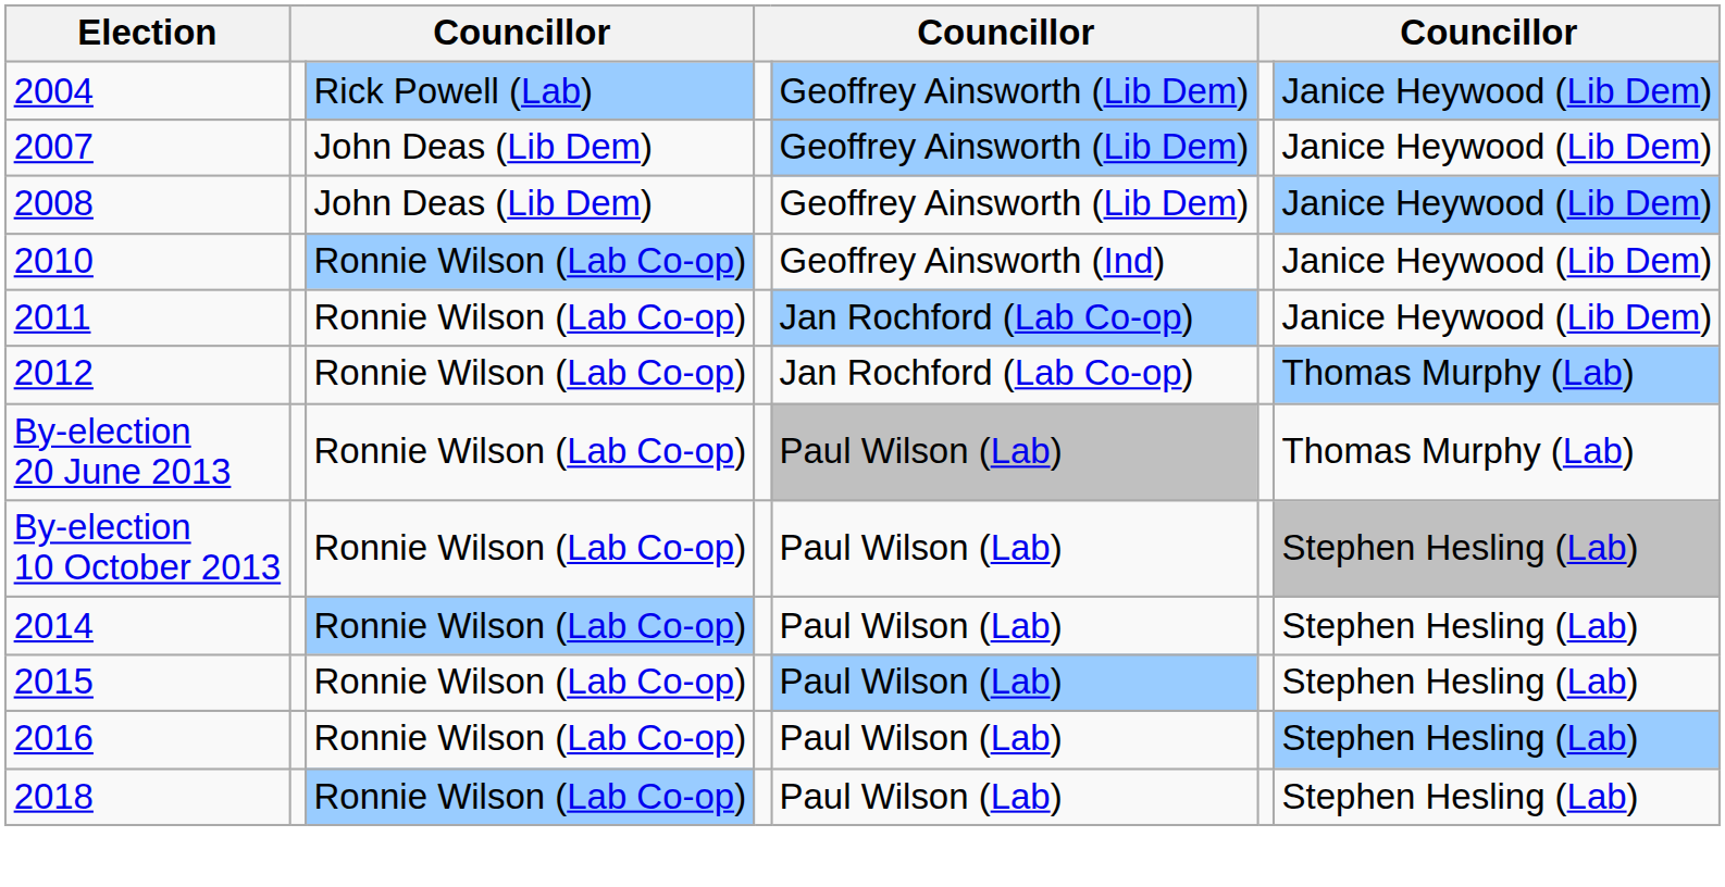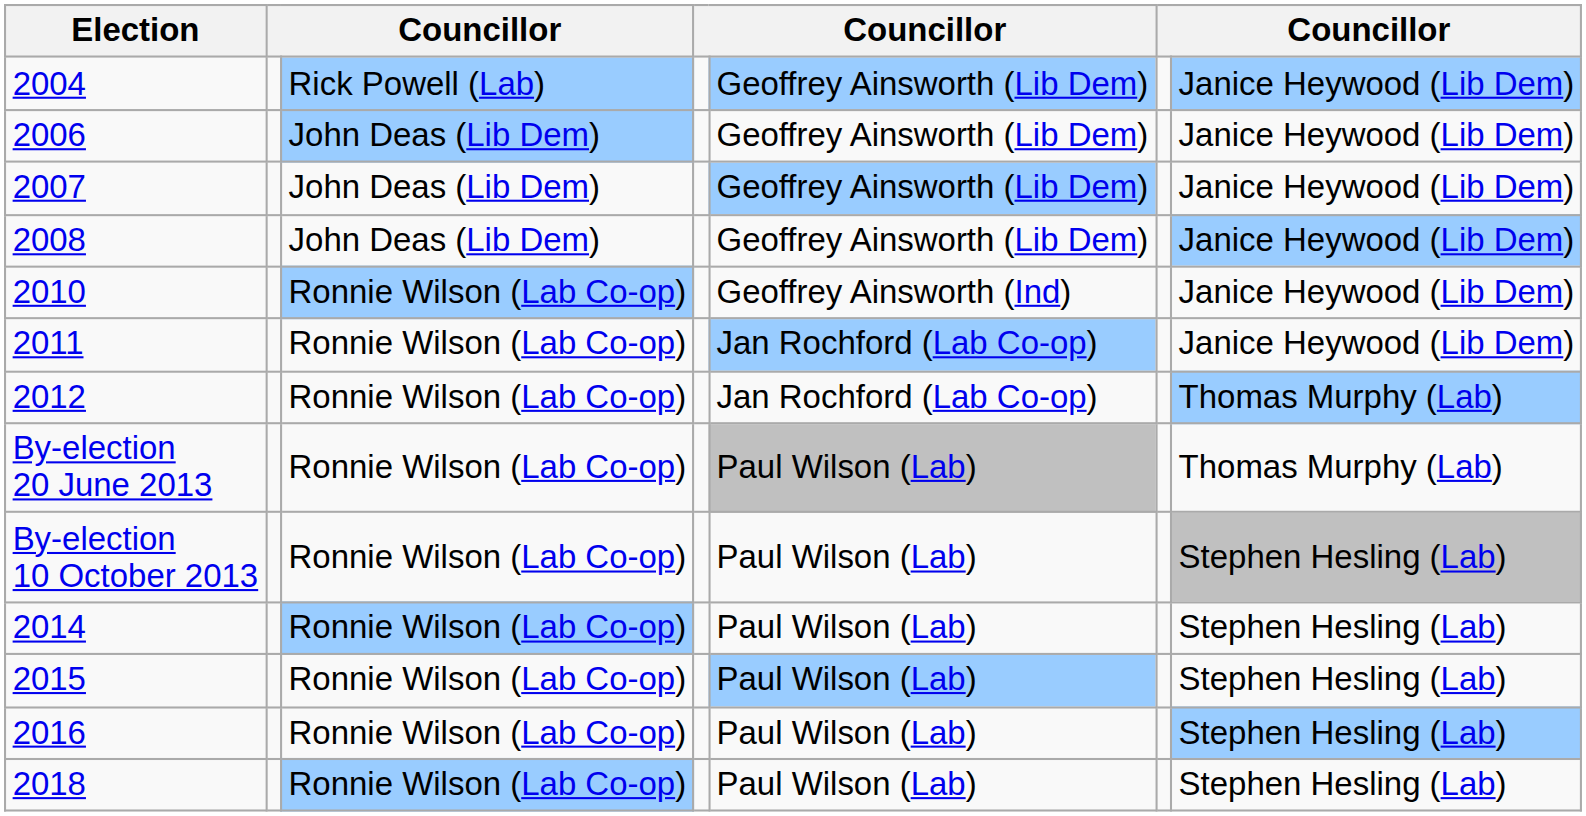+ row: 2006 | John Deas (Lib Dem) | Geoffrey Ainsworth (Lib Dem) | Janice Heywood (Lib Dem)
